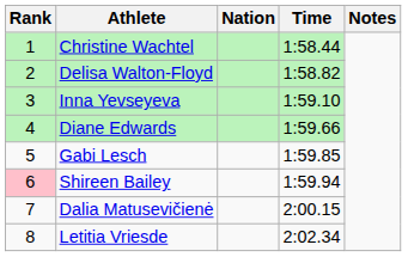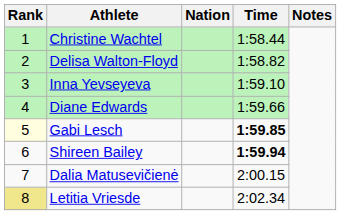Gabi Lesch | Rank: no background -> lightyellow background
Gabi Lesch | Time: normal -> bold
Shireen Bailey | Rank: pink background -> no background
Shireen Bailey | Time: normal -> bold
Letitia Vriesde | Rank: no background -> khaki background
